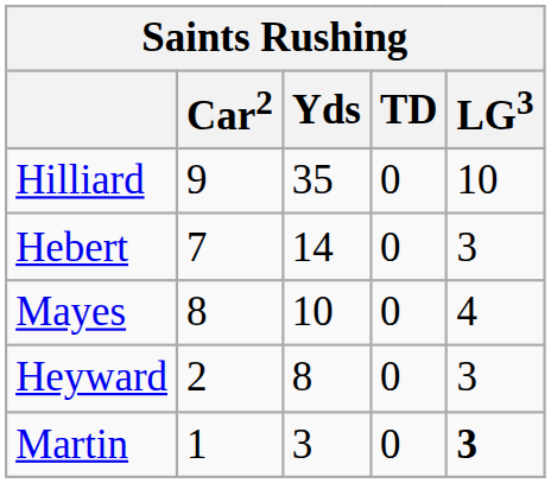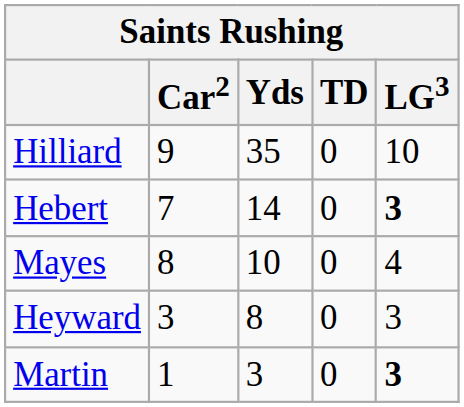Hebert | LG3: normal -> bold
Heyward | Car2: 2 -> 3
